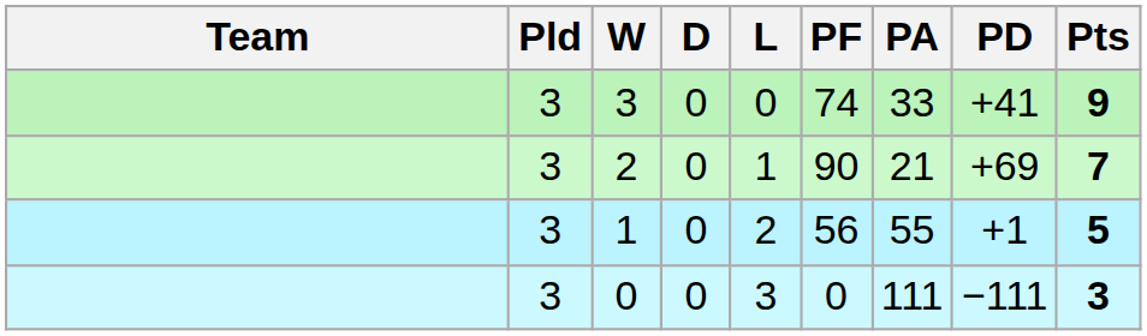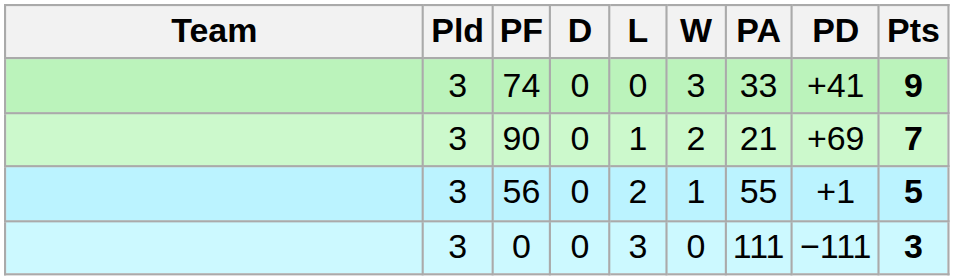columns swapped: W <-> PF
